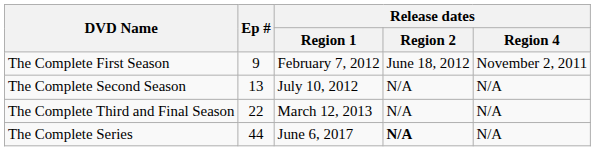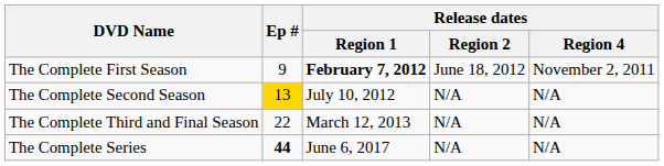The Complete First Season | Release dates / Region 1: normal -> bold
The Complete Second Season | Ep #: no background -> gold background
The Complete Series | Ep #: normal -> bold
The Complete Series | Release dates / Region 2: bold -> normal
